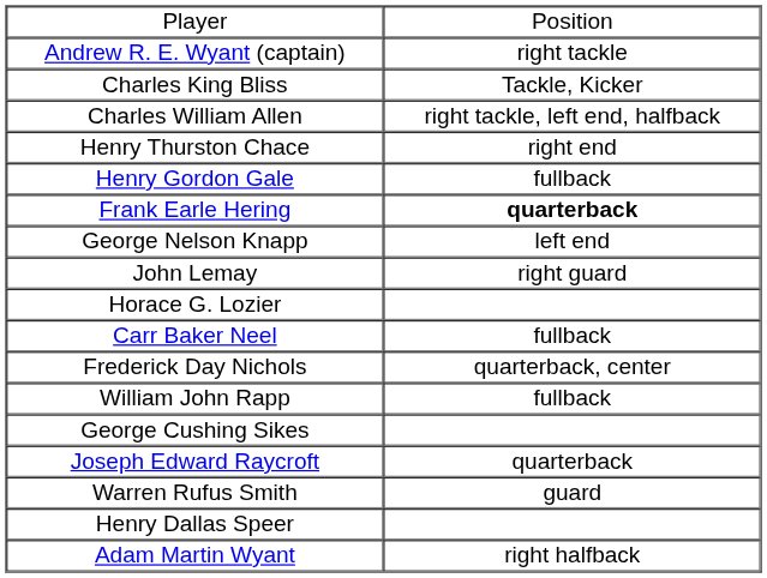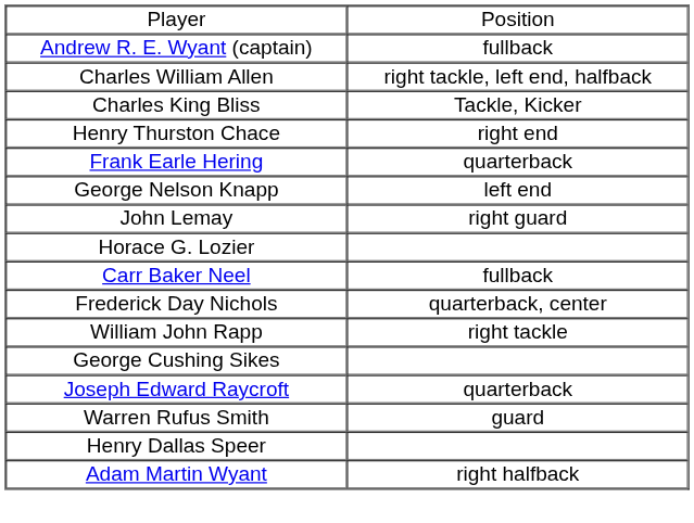Andrew R. E. Wyant (captain) | column 2: right tackle -> fullback
rows swapped: Charles William Allen <-> Charles King Bliss
- row: Henry Gordon Gale | fullback
Frank Earle Hering | column 2: bold -> normal
William John Rapp | column 2: fullback -> right tackle
